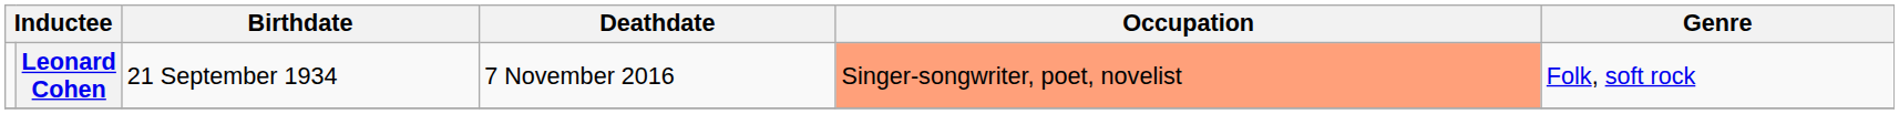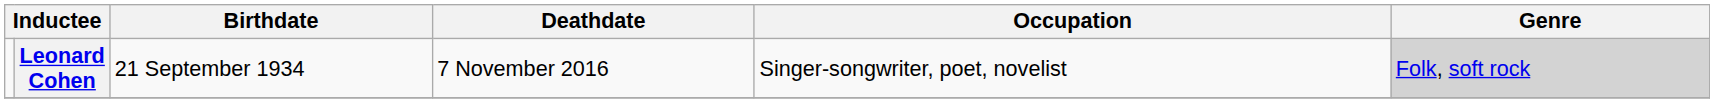Leonard Cohen | Occupation: lightsalmon background -> no background
Leonard Cohen | Genre: no background -> lightgrey background
